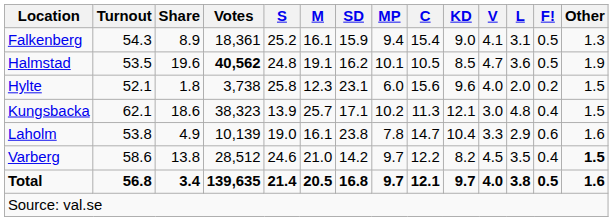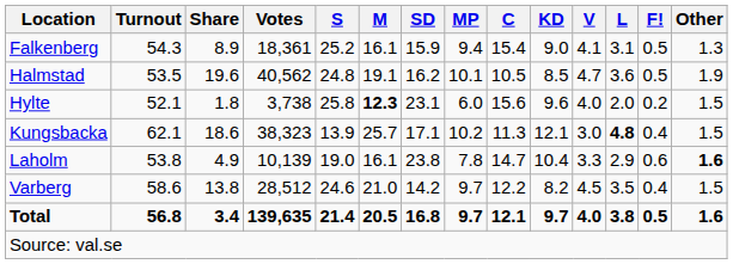Halmstad | Votes: bold -> normal
Hylte | M: normal -> bold
Kungsbacka | L: normal -> bold
Laholm | Other: normal -> bold
Varberg | Other: bold -> normal
